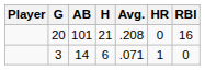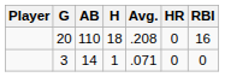20 | AB: 101 -> 110
20 | H: 21 -> 18
3 | H: 6 -> 1
3 | HR: 1 -> 0
